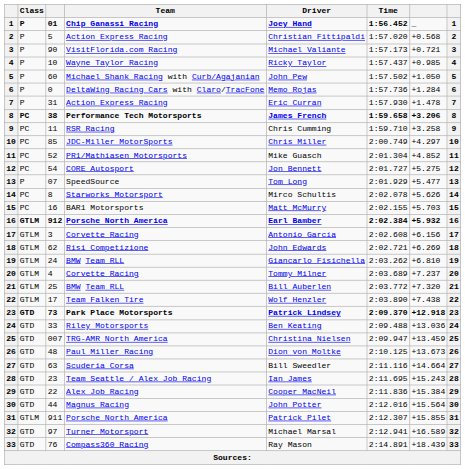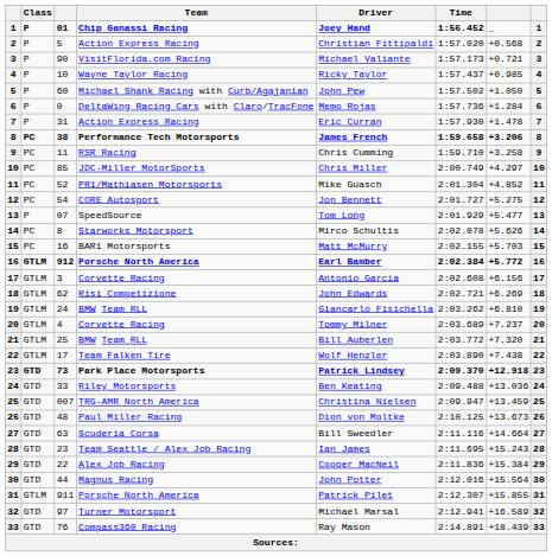row 17 | column 7: +5.932 -> +5.772
